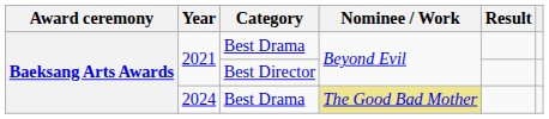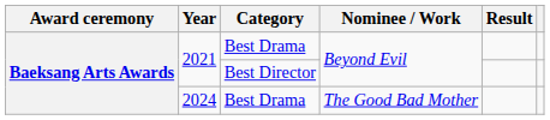2024 | Nominee / Work: khaki background -> no background
